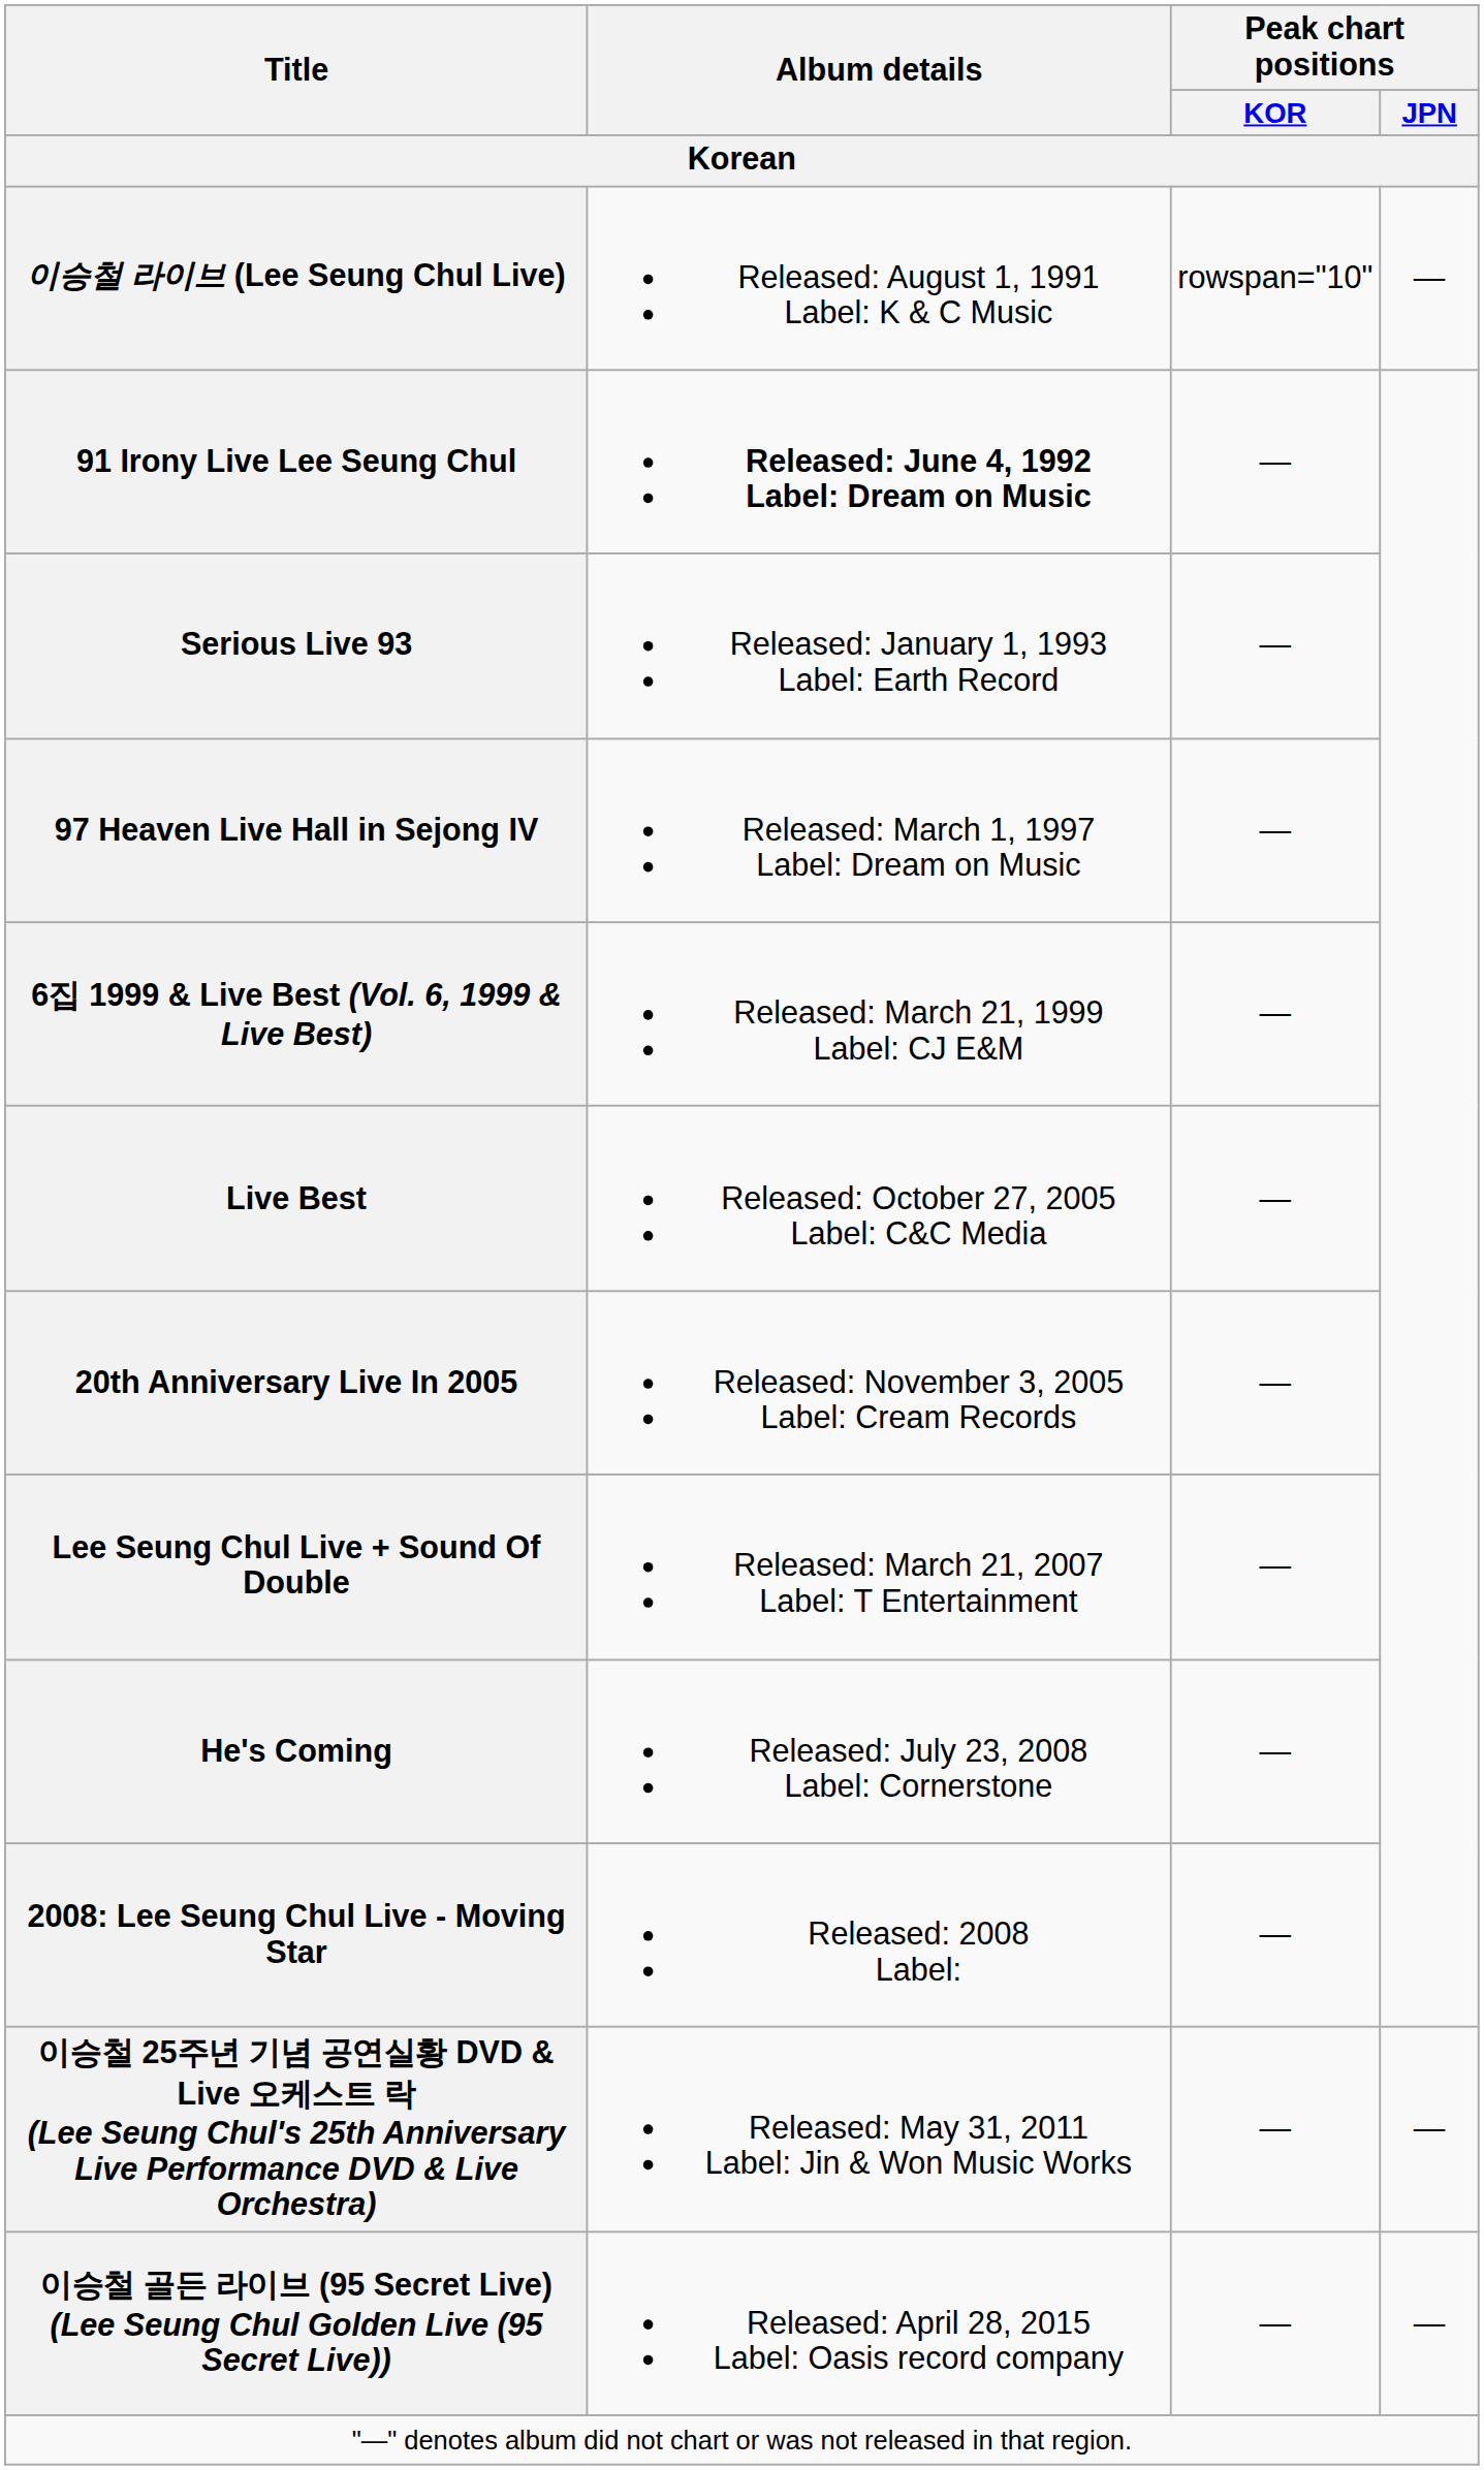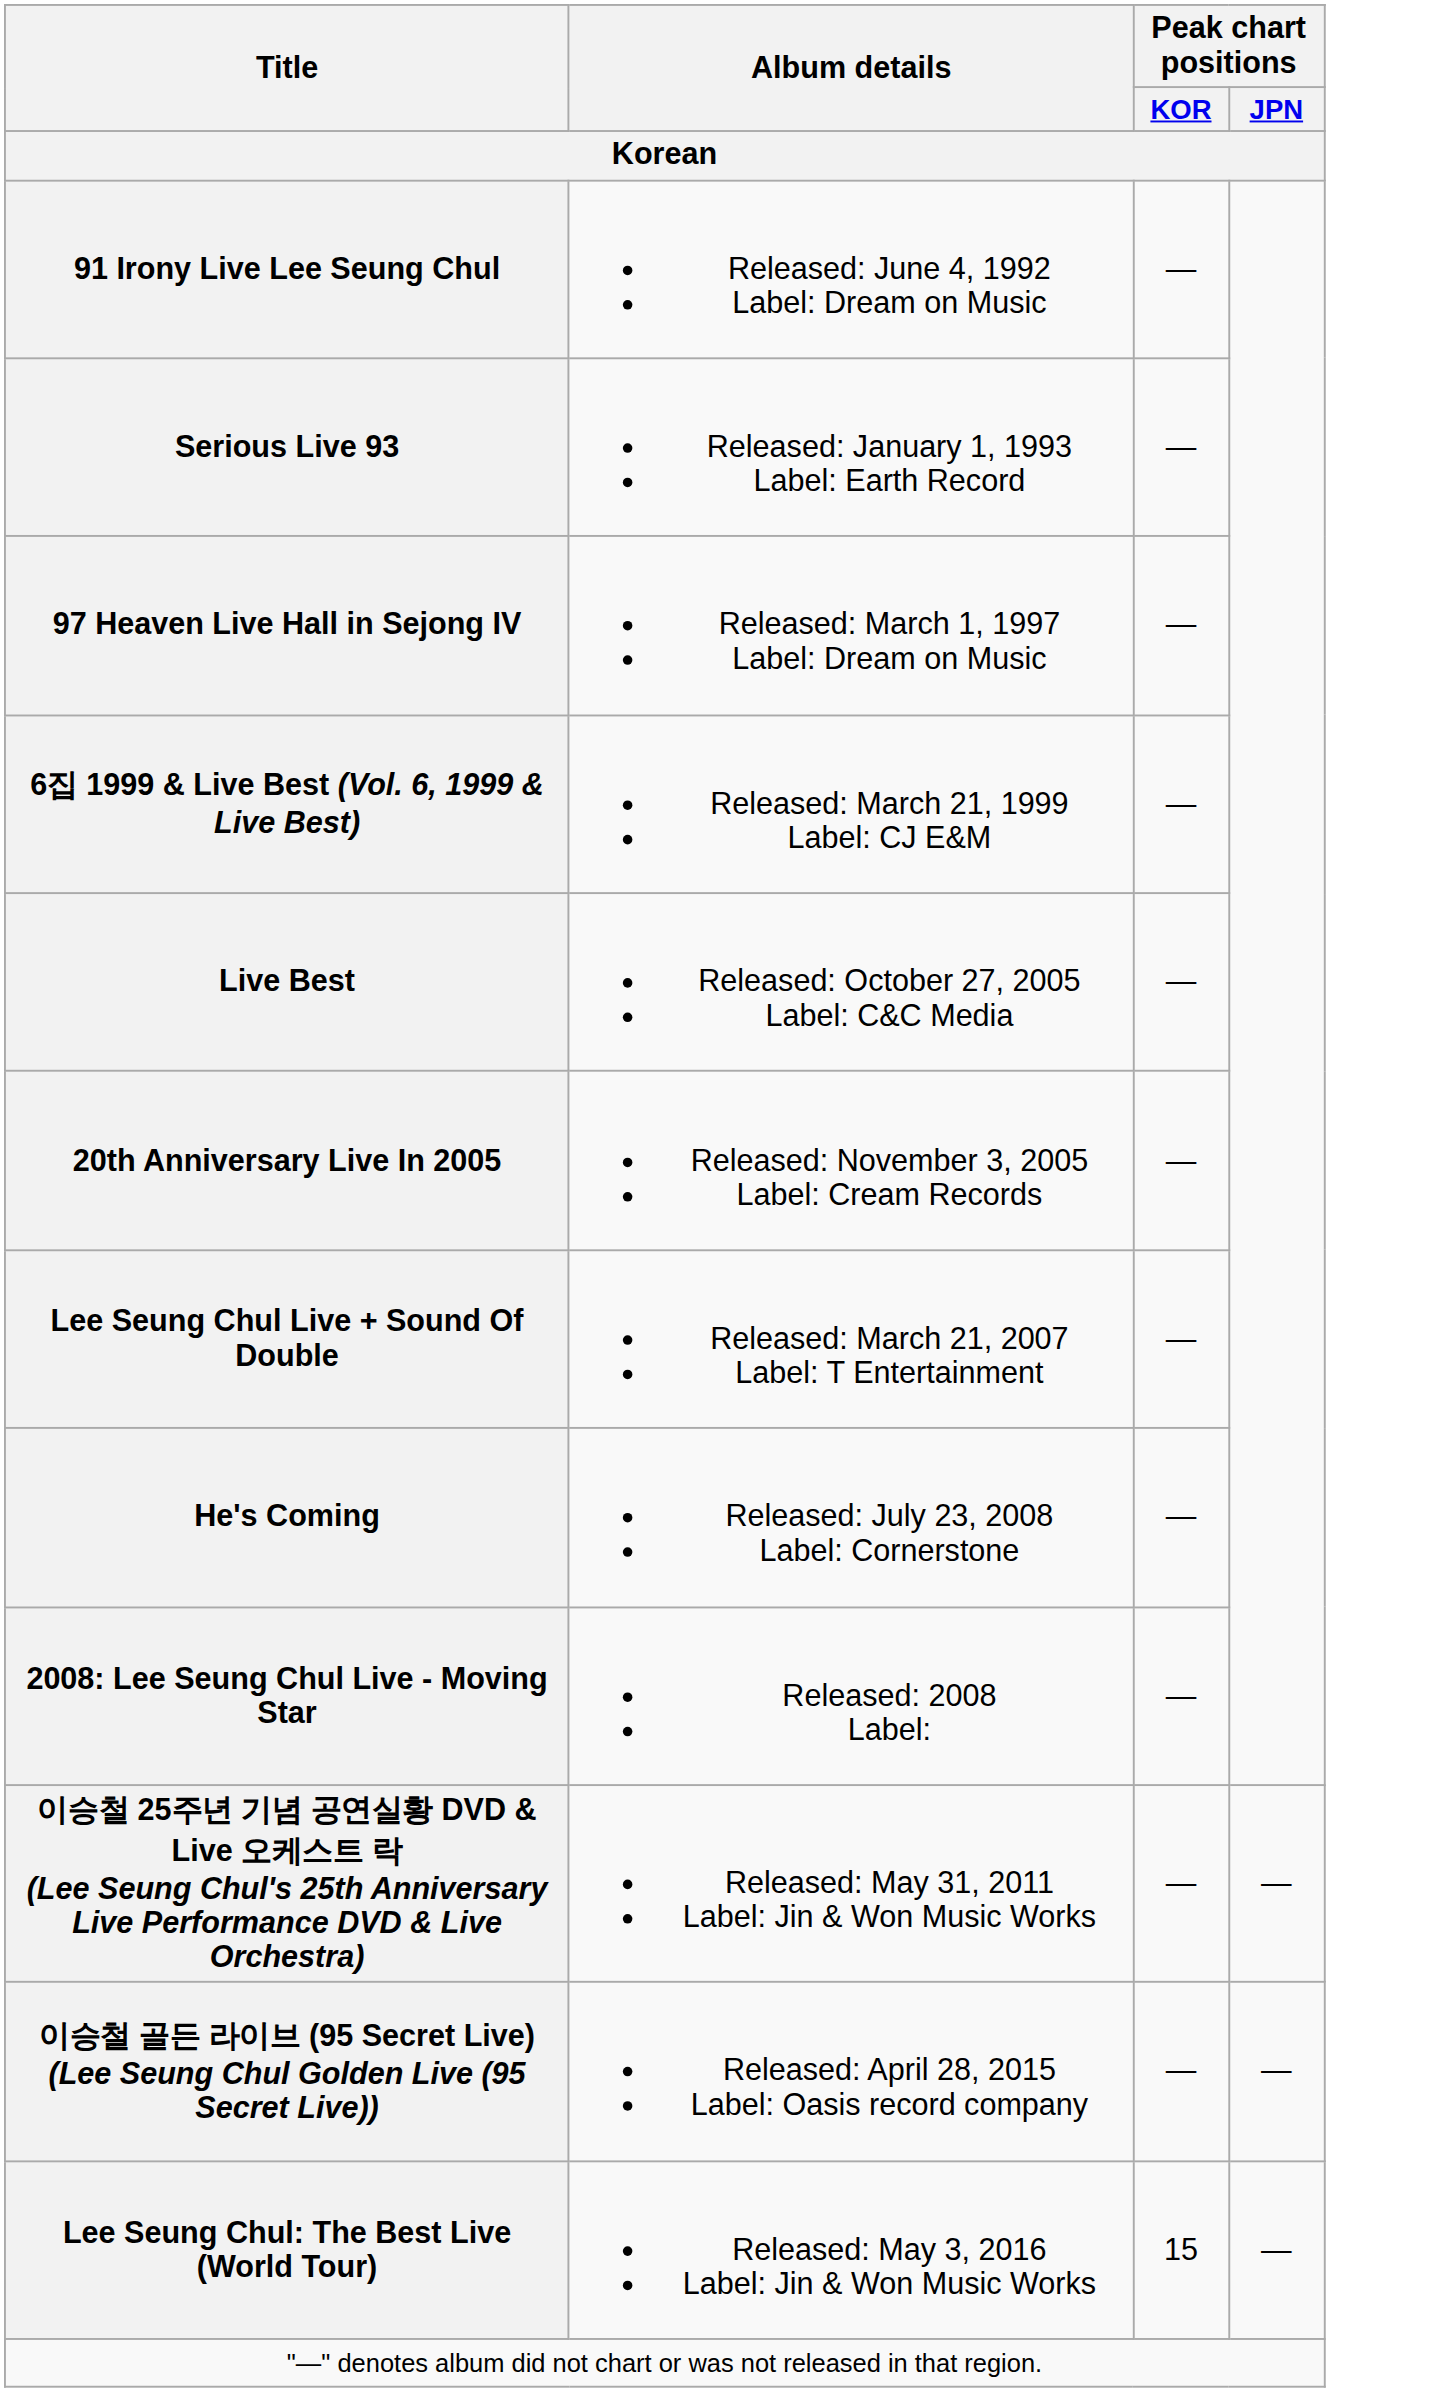- row: 이승철 라이브 (Lee Seung Chul Live) | Released: August 1, 1991 Label: K & C Music | rowspan="10" | —
91 Irony Live Lee Seung Chul | Album details: bold -> normal
+ row: Lee Seung Chul: The Best Live (World Tour) | Released: May 3, 2016 Label: Jin & Won Music Works | 15 | —
